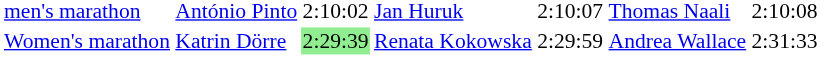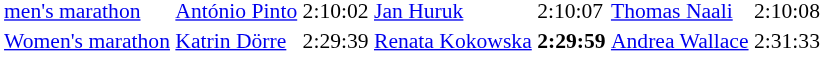Women's marathon | column 3: lightgreen background -> no background
Women's marathon | column 5: normal -> bold
